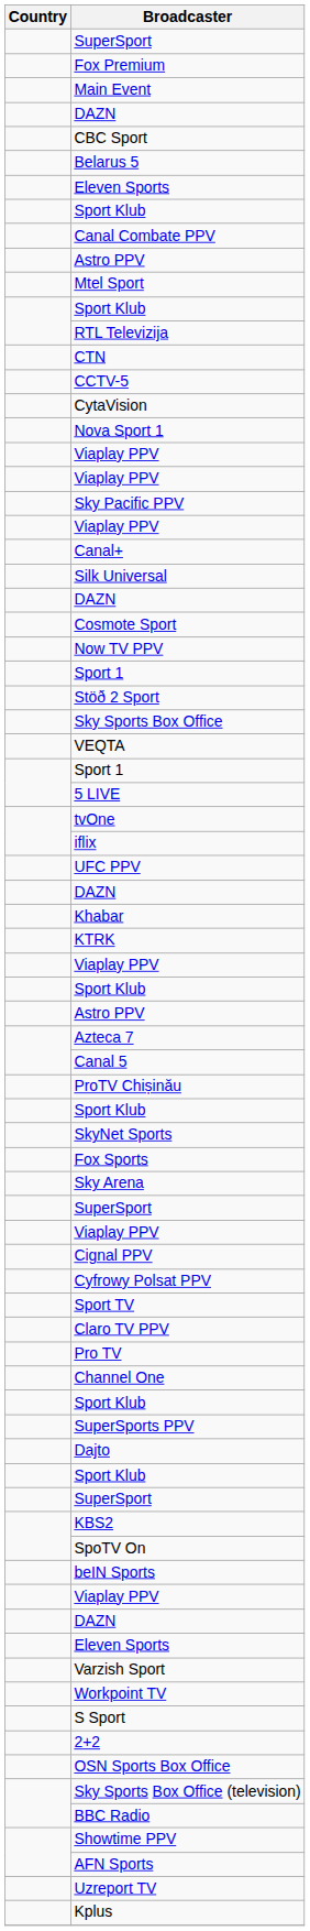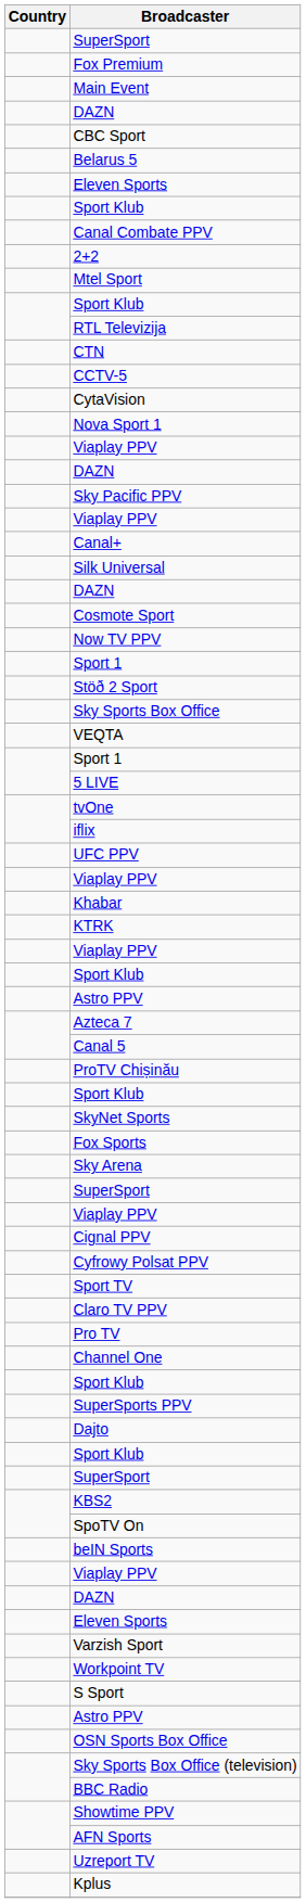row 11 | Broadcaster: Astro PPV -> 2+2
row 20 | Broadcaster: Viaplay PPV -> DAZN
row 37 | Broadcaster: DAZN -> Viaplay PPV
row 72 | Broadcaster: 2+2 -> Astro PPV
